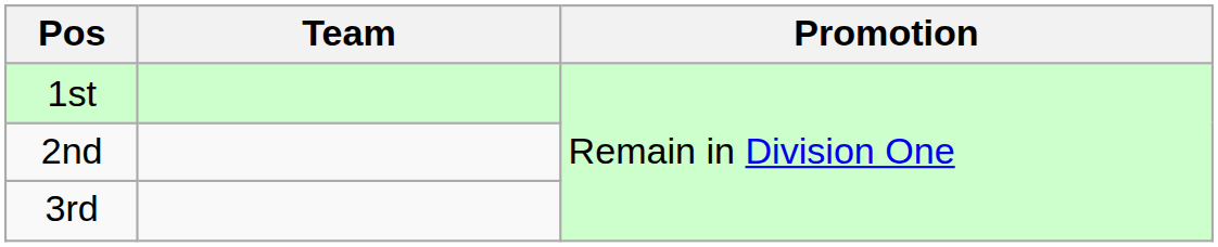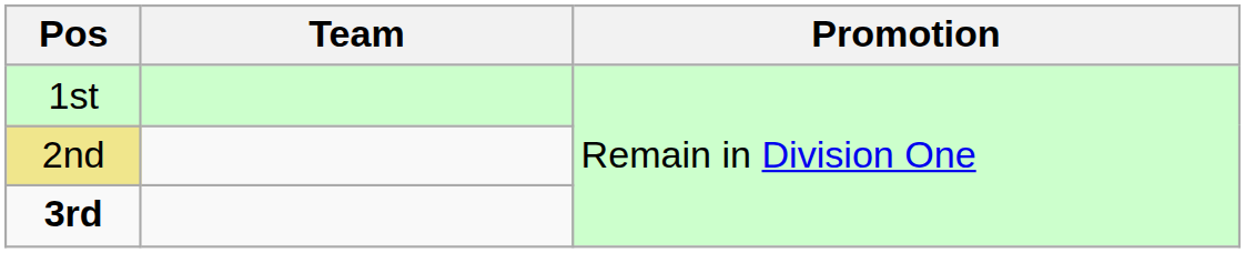2nd | Pos: no background -> khaki background
3rd | Pos: normal -> bold
